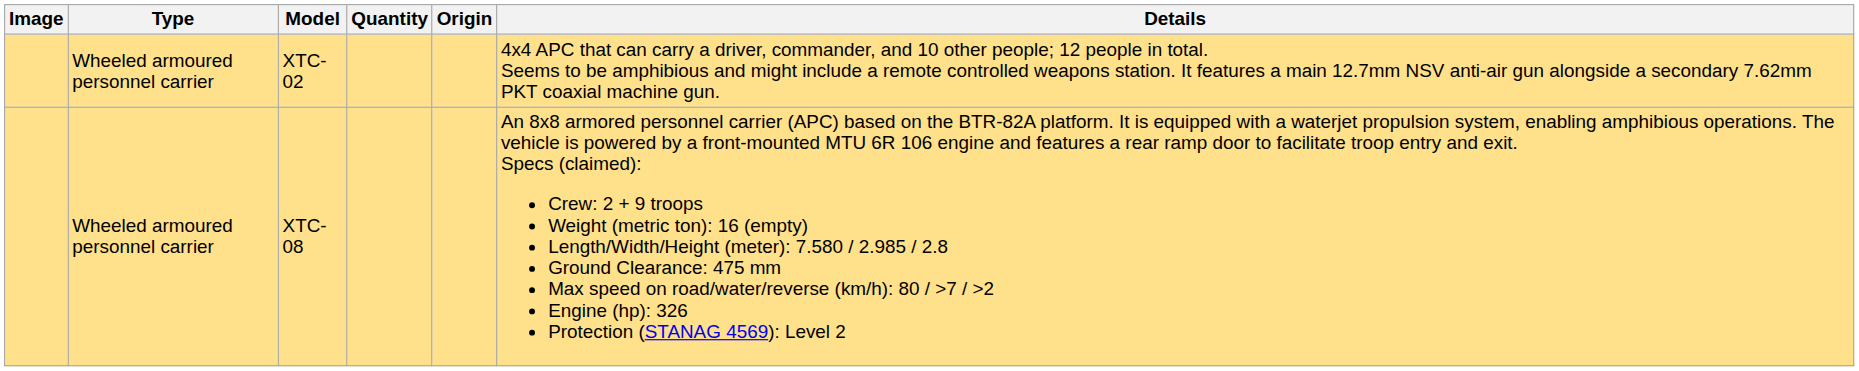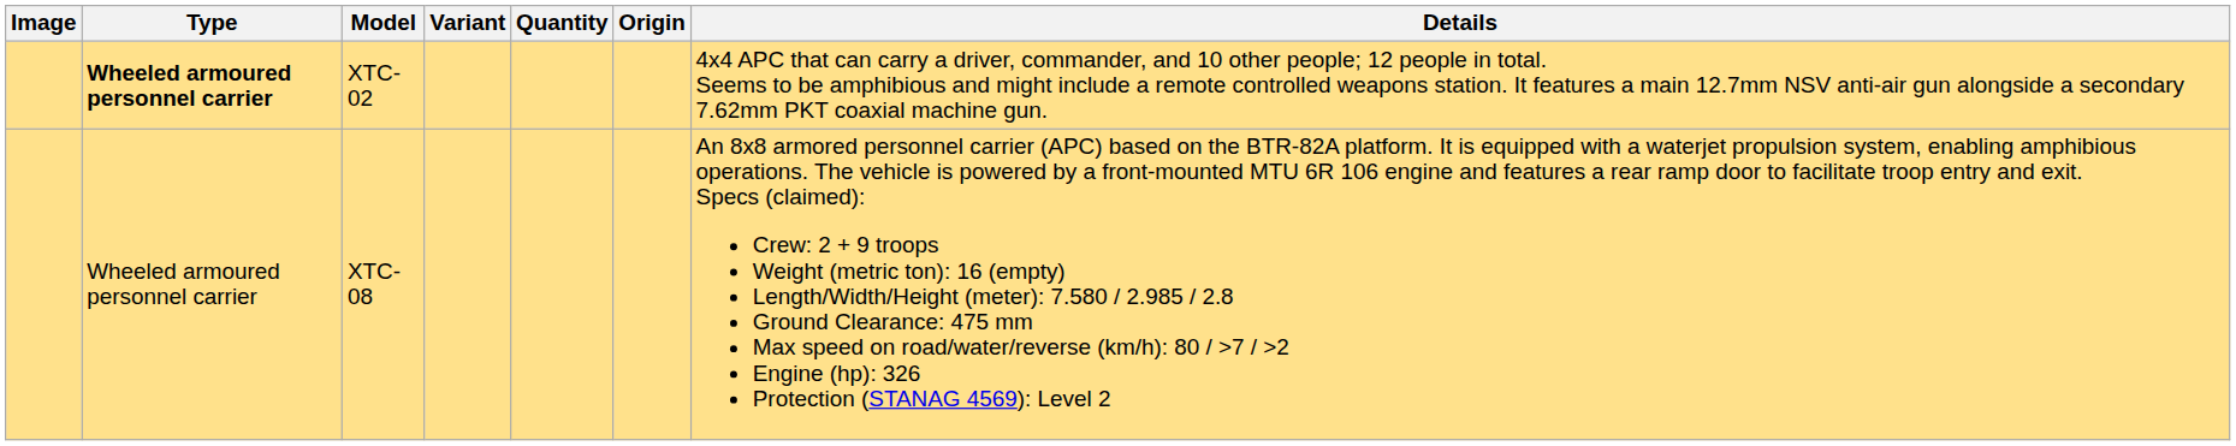+ column: Variant
XTC-02 | Type: normal -> bold
